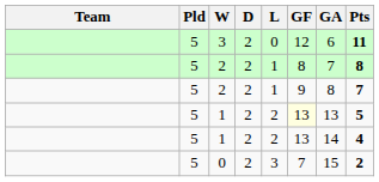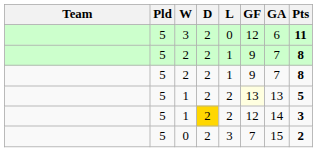row 3 | GF: 8 -> 9
row 4 | GA: 8 -> 7
row 4 | Pts: 7 -> 8
row 6 | D: no background -> gold background
row 6 | GF: 13 -> 12
row 6 | Pts: 4 -> 3
